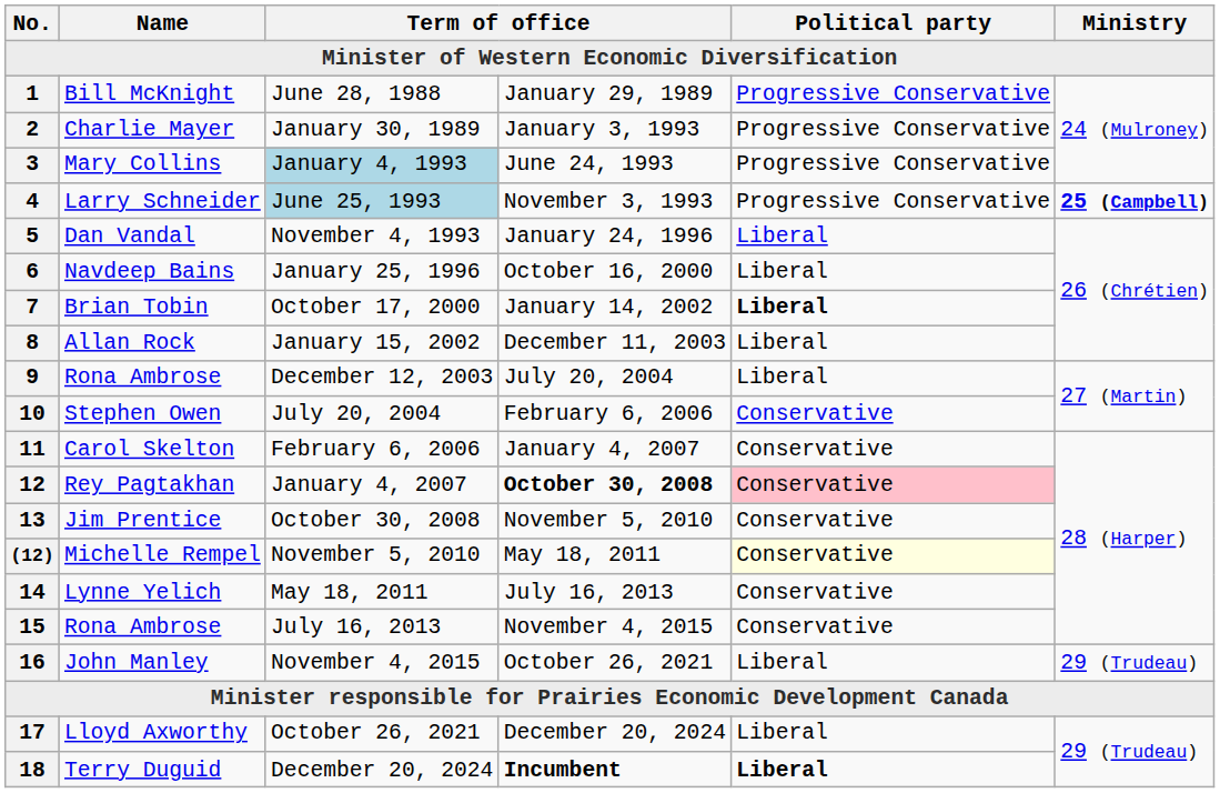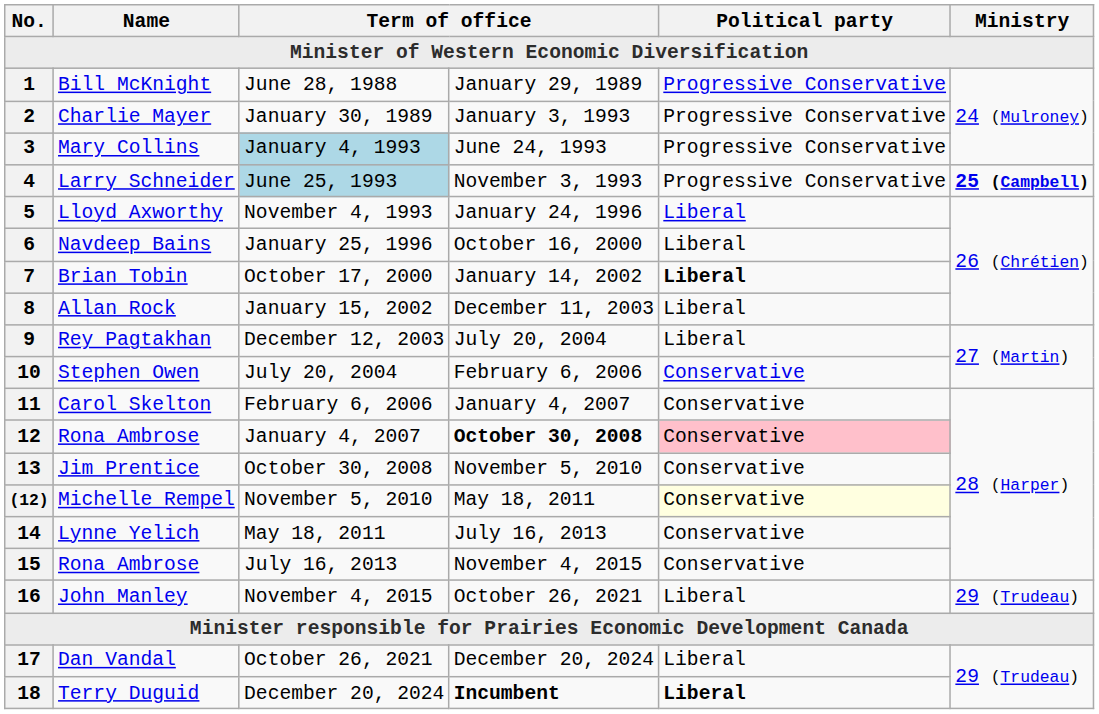5 | Name: Dan Vandal -> Lloyd Axworthy
9 | Name: Rona Ambrose -> Rey Pagtakhan
12 | Name: Rey Pagtakhan -> Rona Ambrose
17 | Name: Lloyd Axworthy -> Dan Vandal
